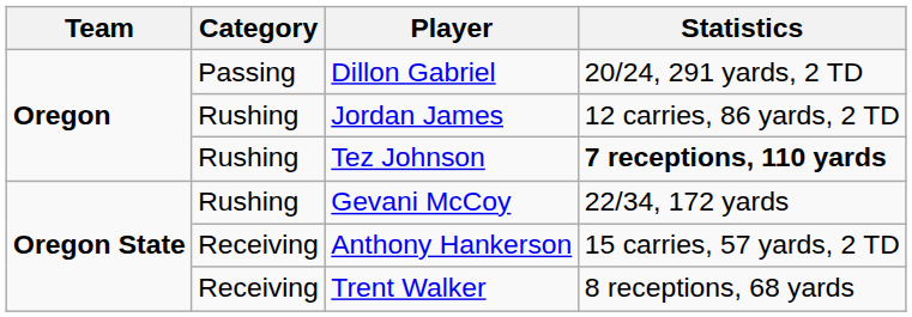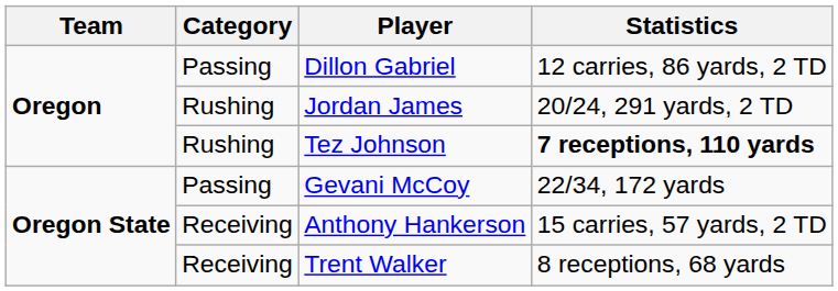Dillon Gabriel | Statistics: 20/24, 291 yards, 2 TD -> 12 carries, 86 yards, 2 TD
Jordan James | Statistics: 12 carries, 86 yards, 2 TD -> 20/24, 291 yards, 2 TD
Gevani McCoy | Category: Rushing -> Passing
